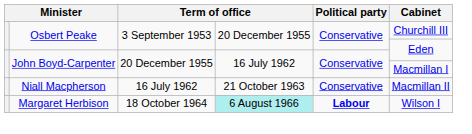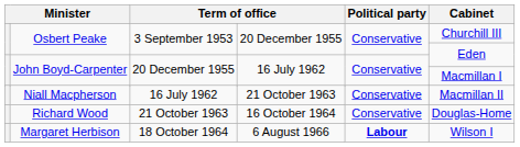+ row: Richard Wood | 21 October 1963 | 16 October 1964 | Conservative | Douglas-Home
Margaret Herbison | column 4: paleturquoise background -> no background
